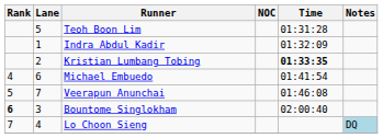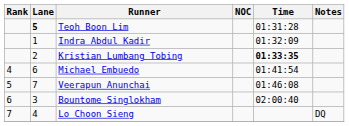Teoh Boon Lim | Lane: normal -> bold
Bountome Singlokham | Rank: bold -> normal
Lo Choon Sieng | Notes: lightblue background -> no background
